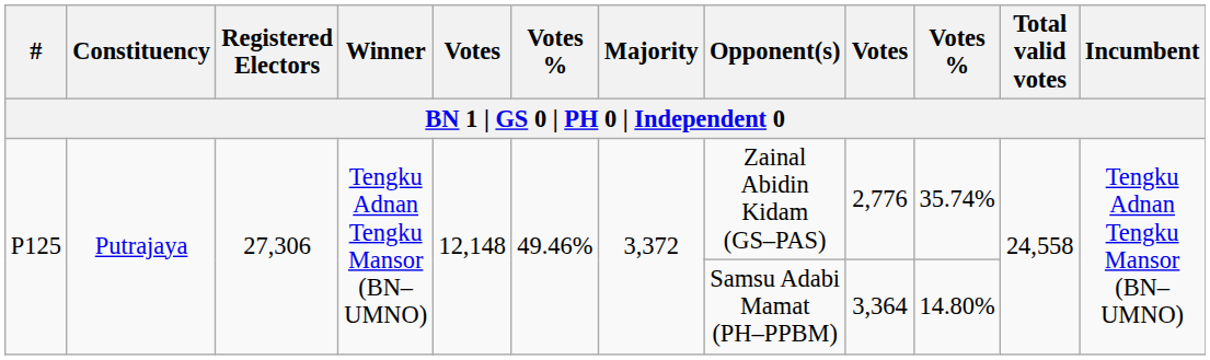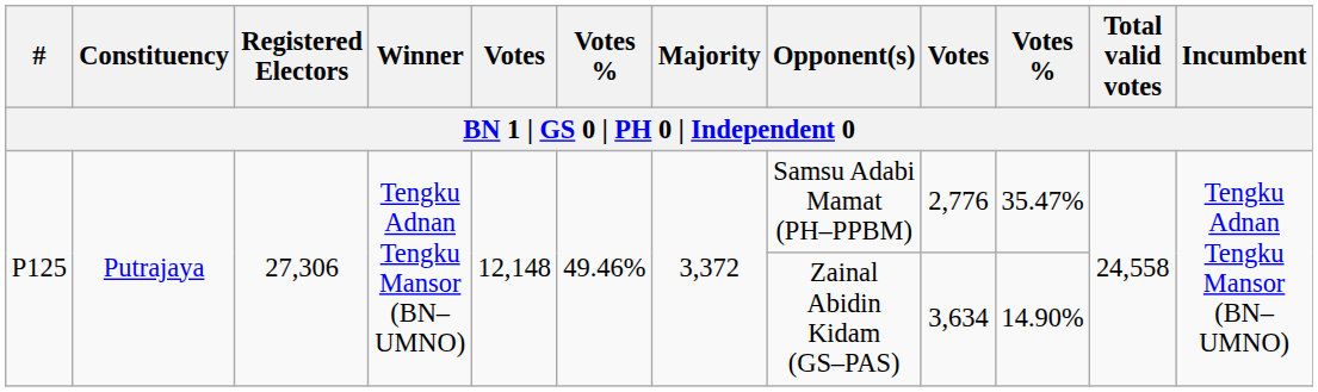row 3 | Opponent(s): Zainal Abidin Kidam (GS–PAS) -> Samsu Adabi Mamat (PH–PPBM)
row 3 | column 10: 35.74% -> 35.47%
row 4 | Opponent(s): Samsu Adabi Mamat (PH–PPBM) -> Zainal Abidin Kidam (GS–PAS)
row 4 | column 9: 3,364 -> 3,634
row 4 | column 10: 14.80% -> 14.90%
